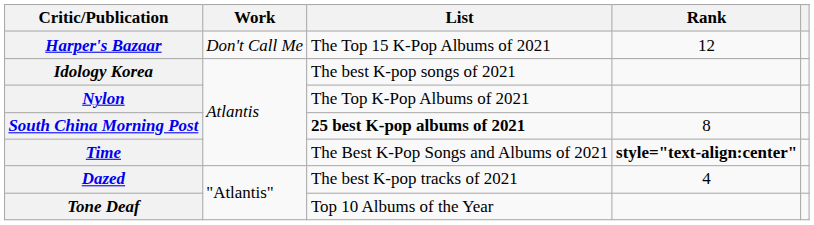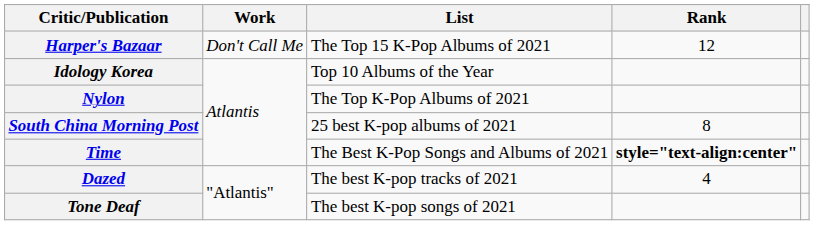Idology Korea | List: The best K-pop songs of 2021 -> Top 10 Albums of the Year
South China Morning Post | List: bold -> normal
Tone Deaf | List: Top 10 Albums of the Year -> The best K-pop songs of 2021
